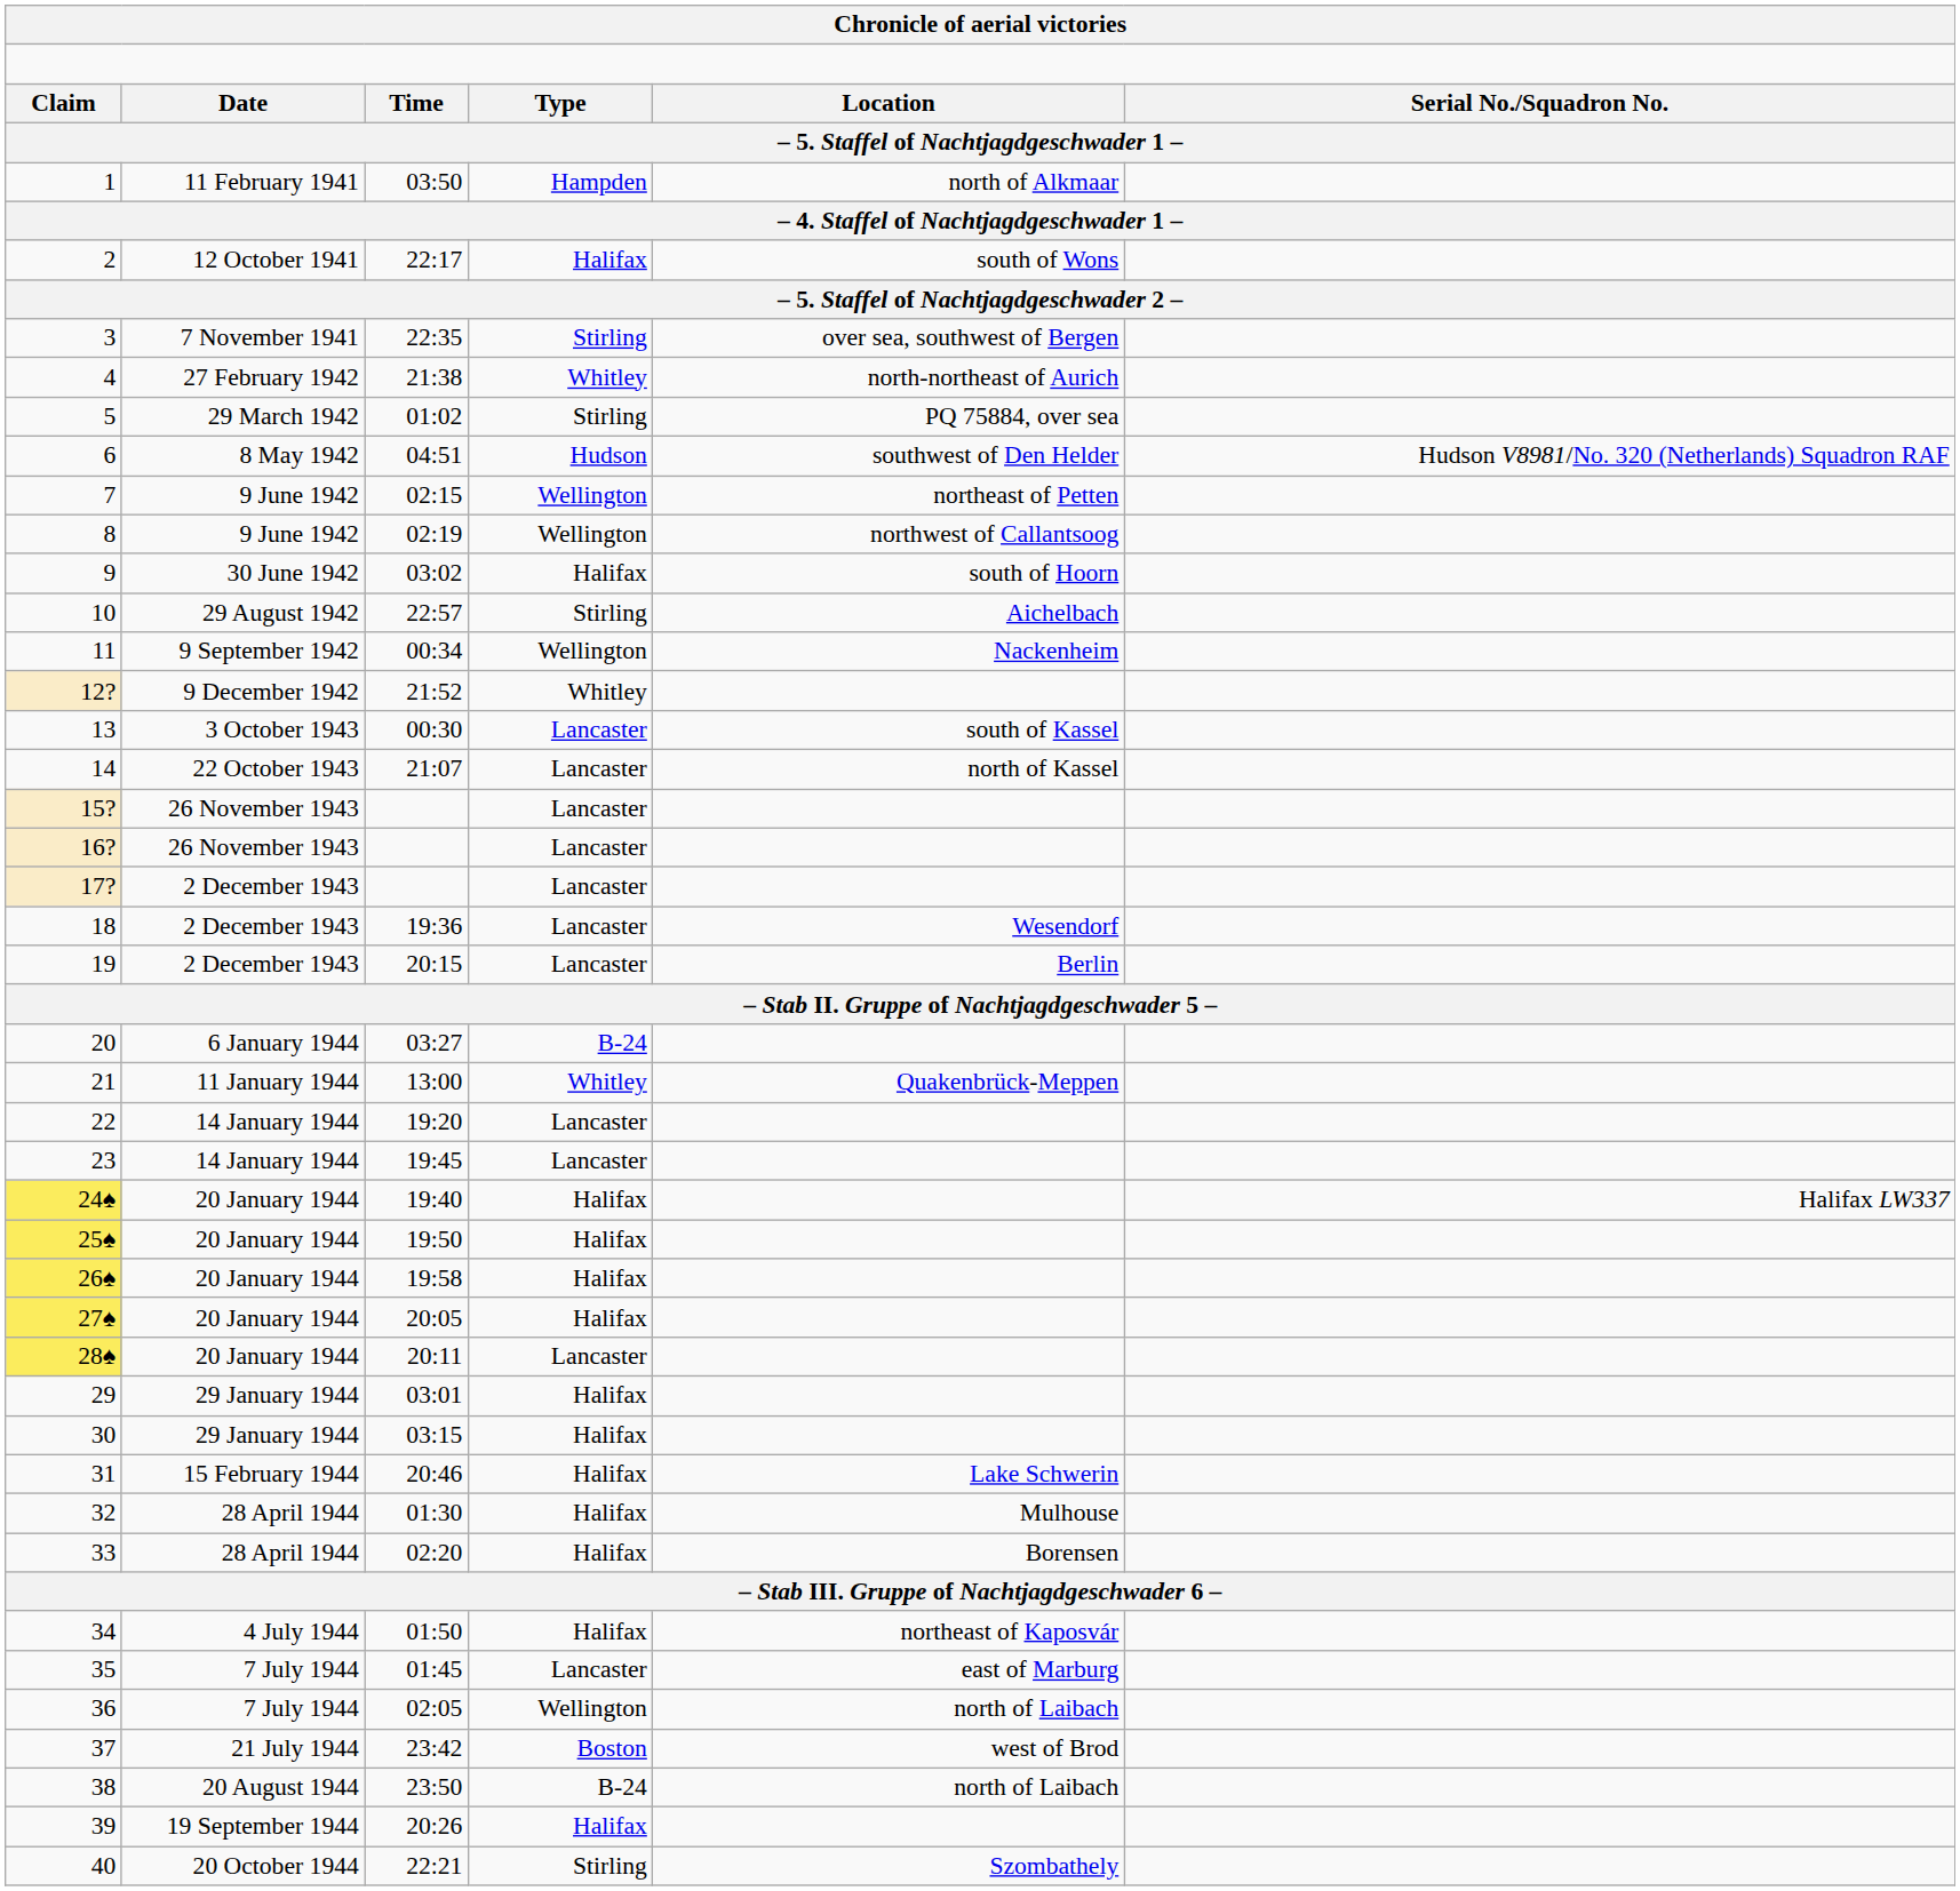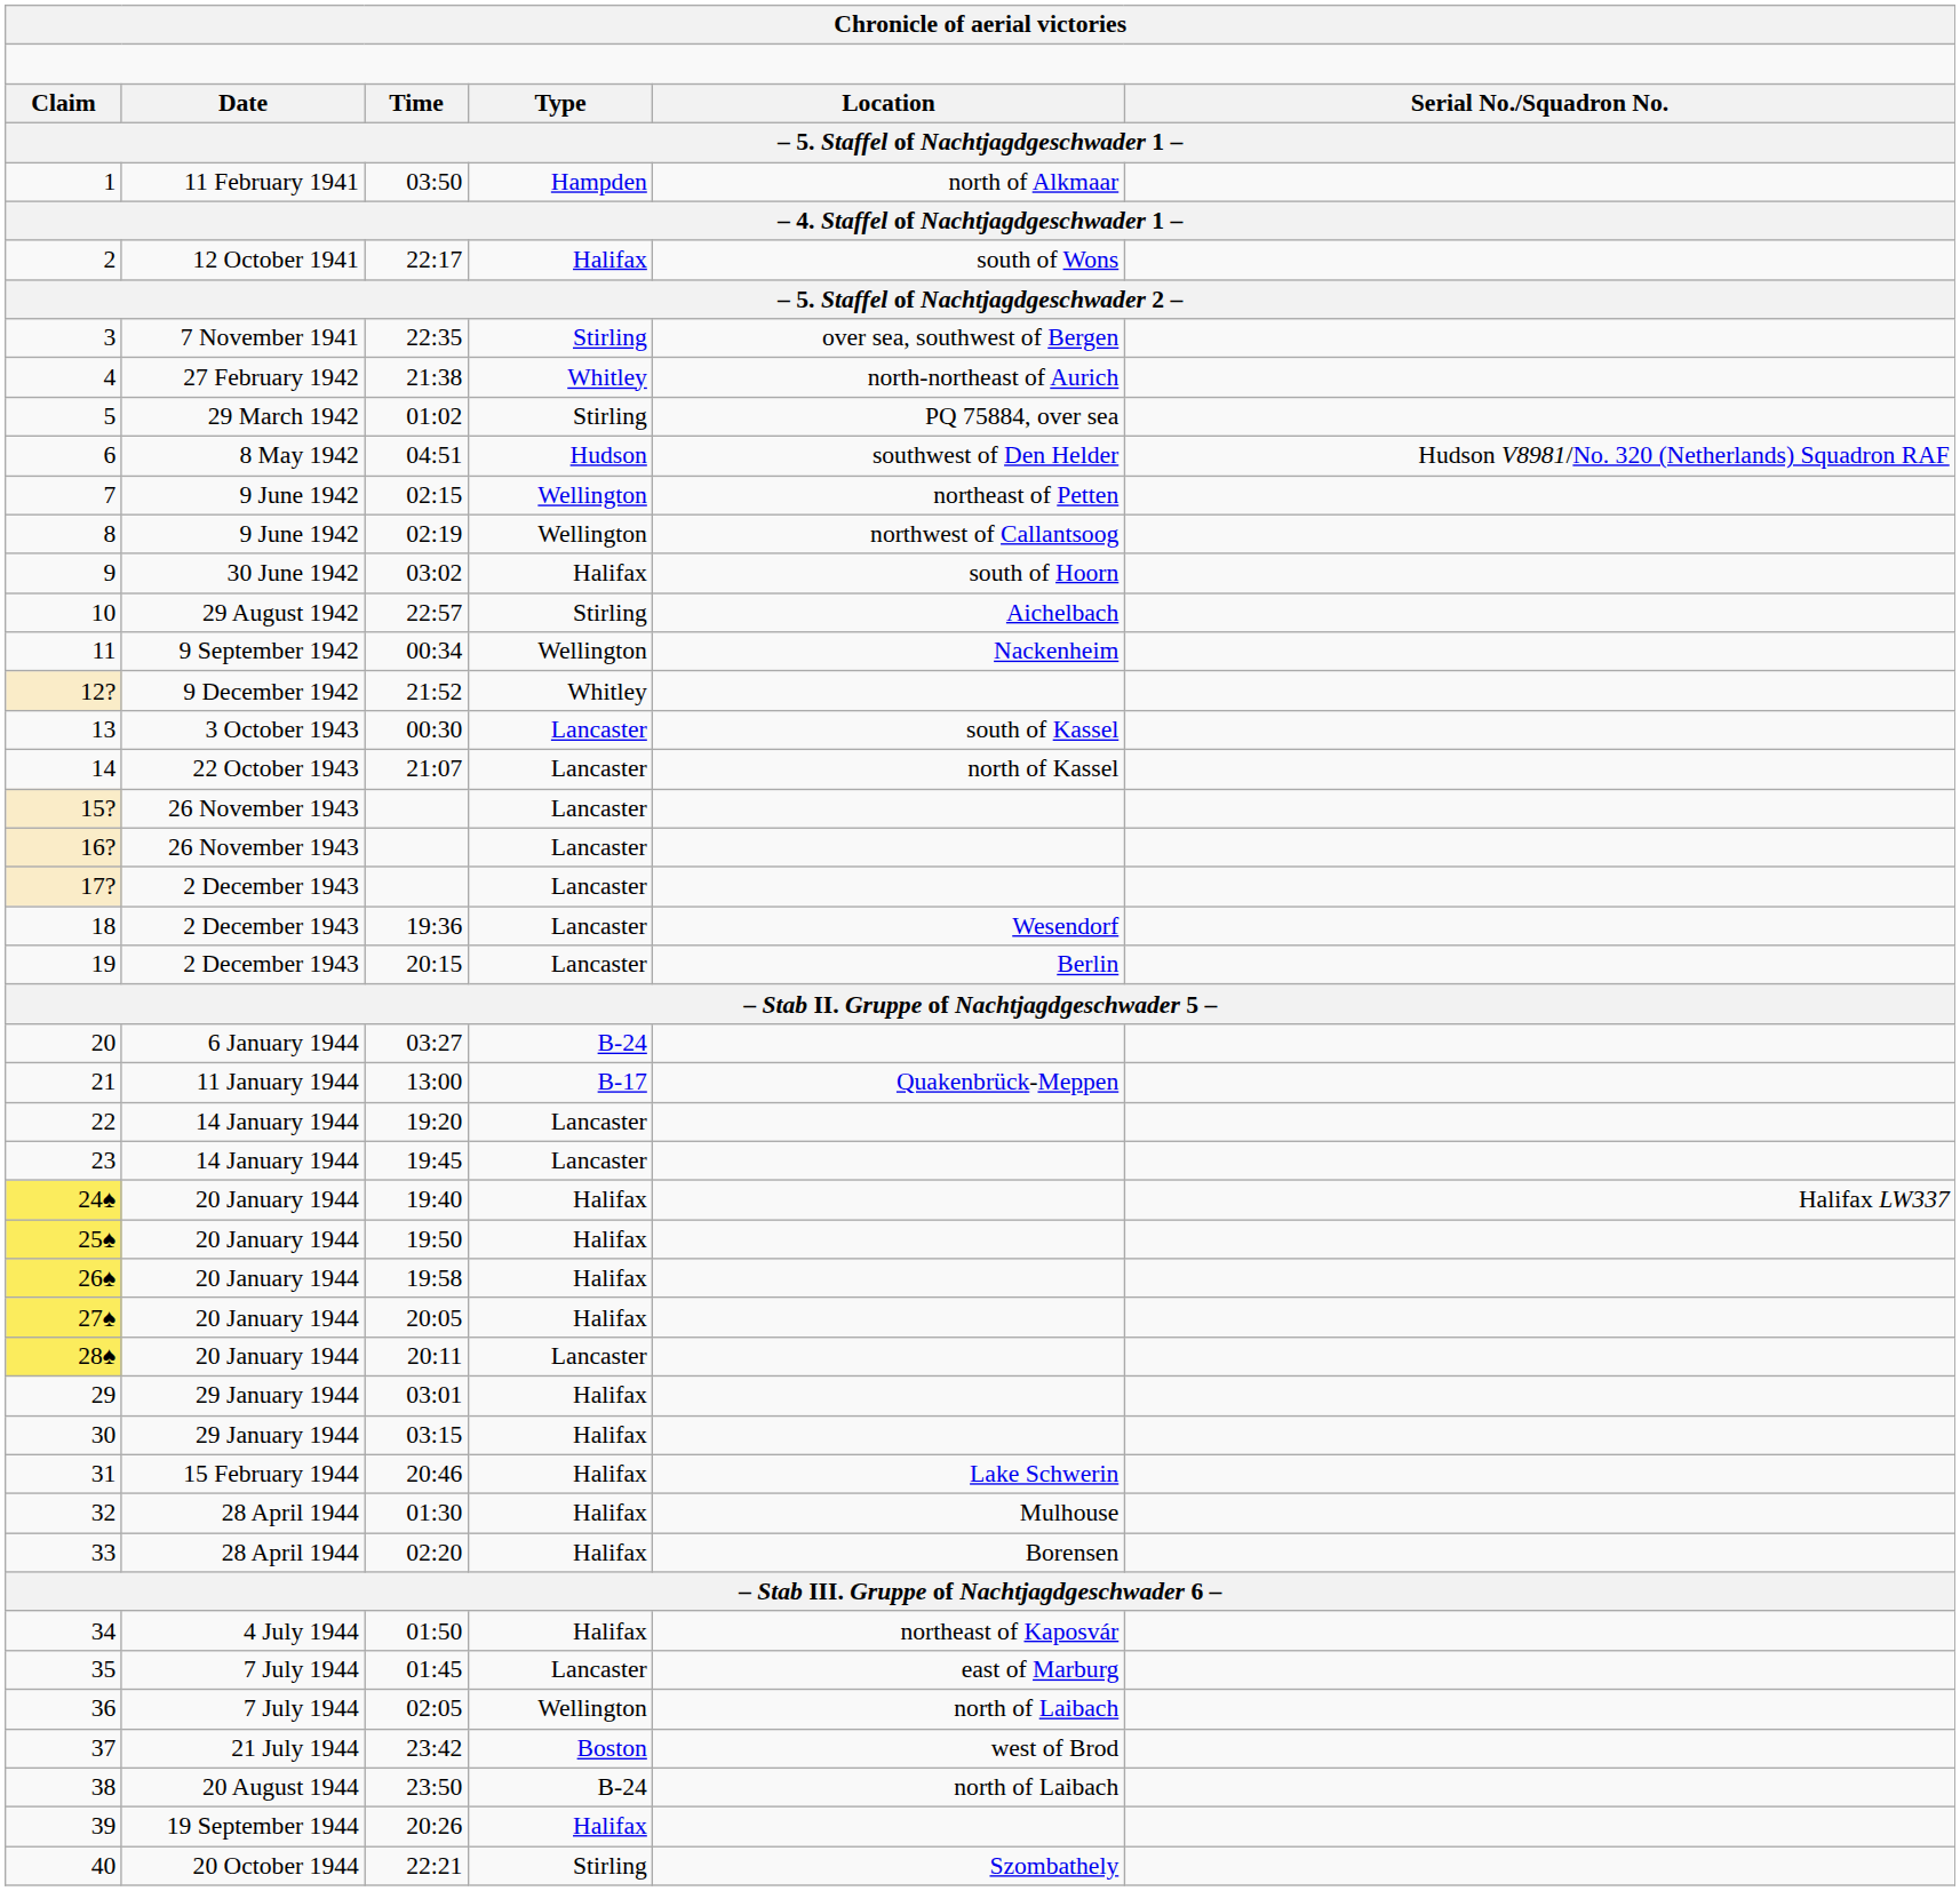21 | column 4: Whitley -> B-17
